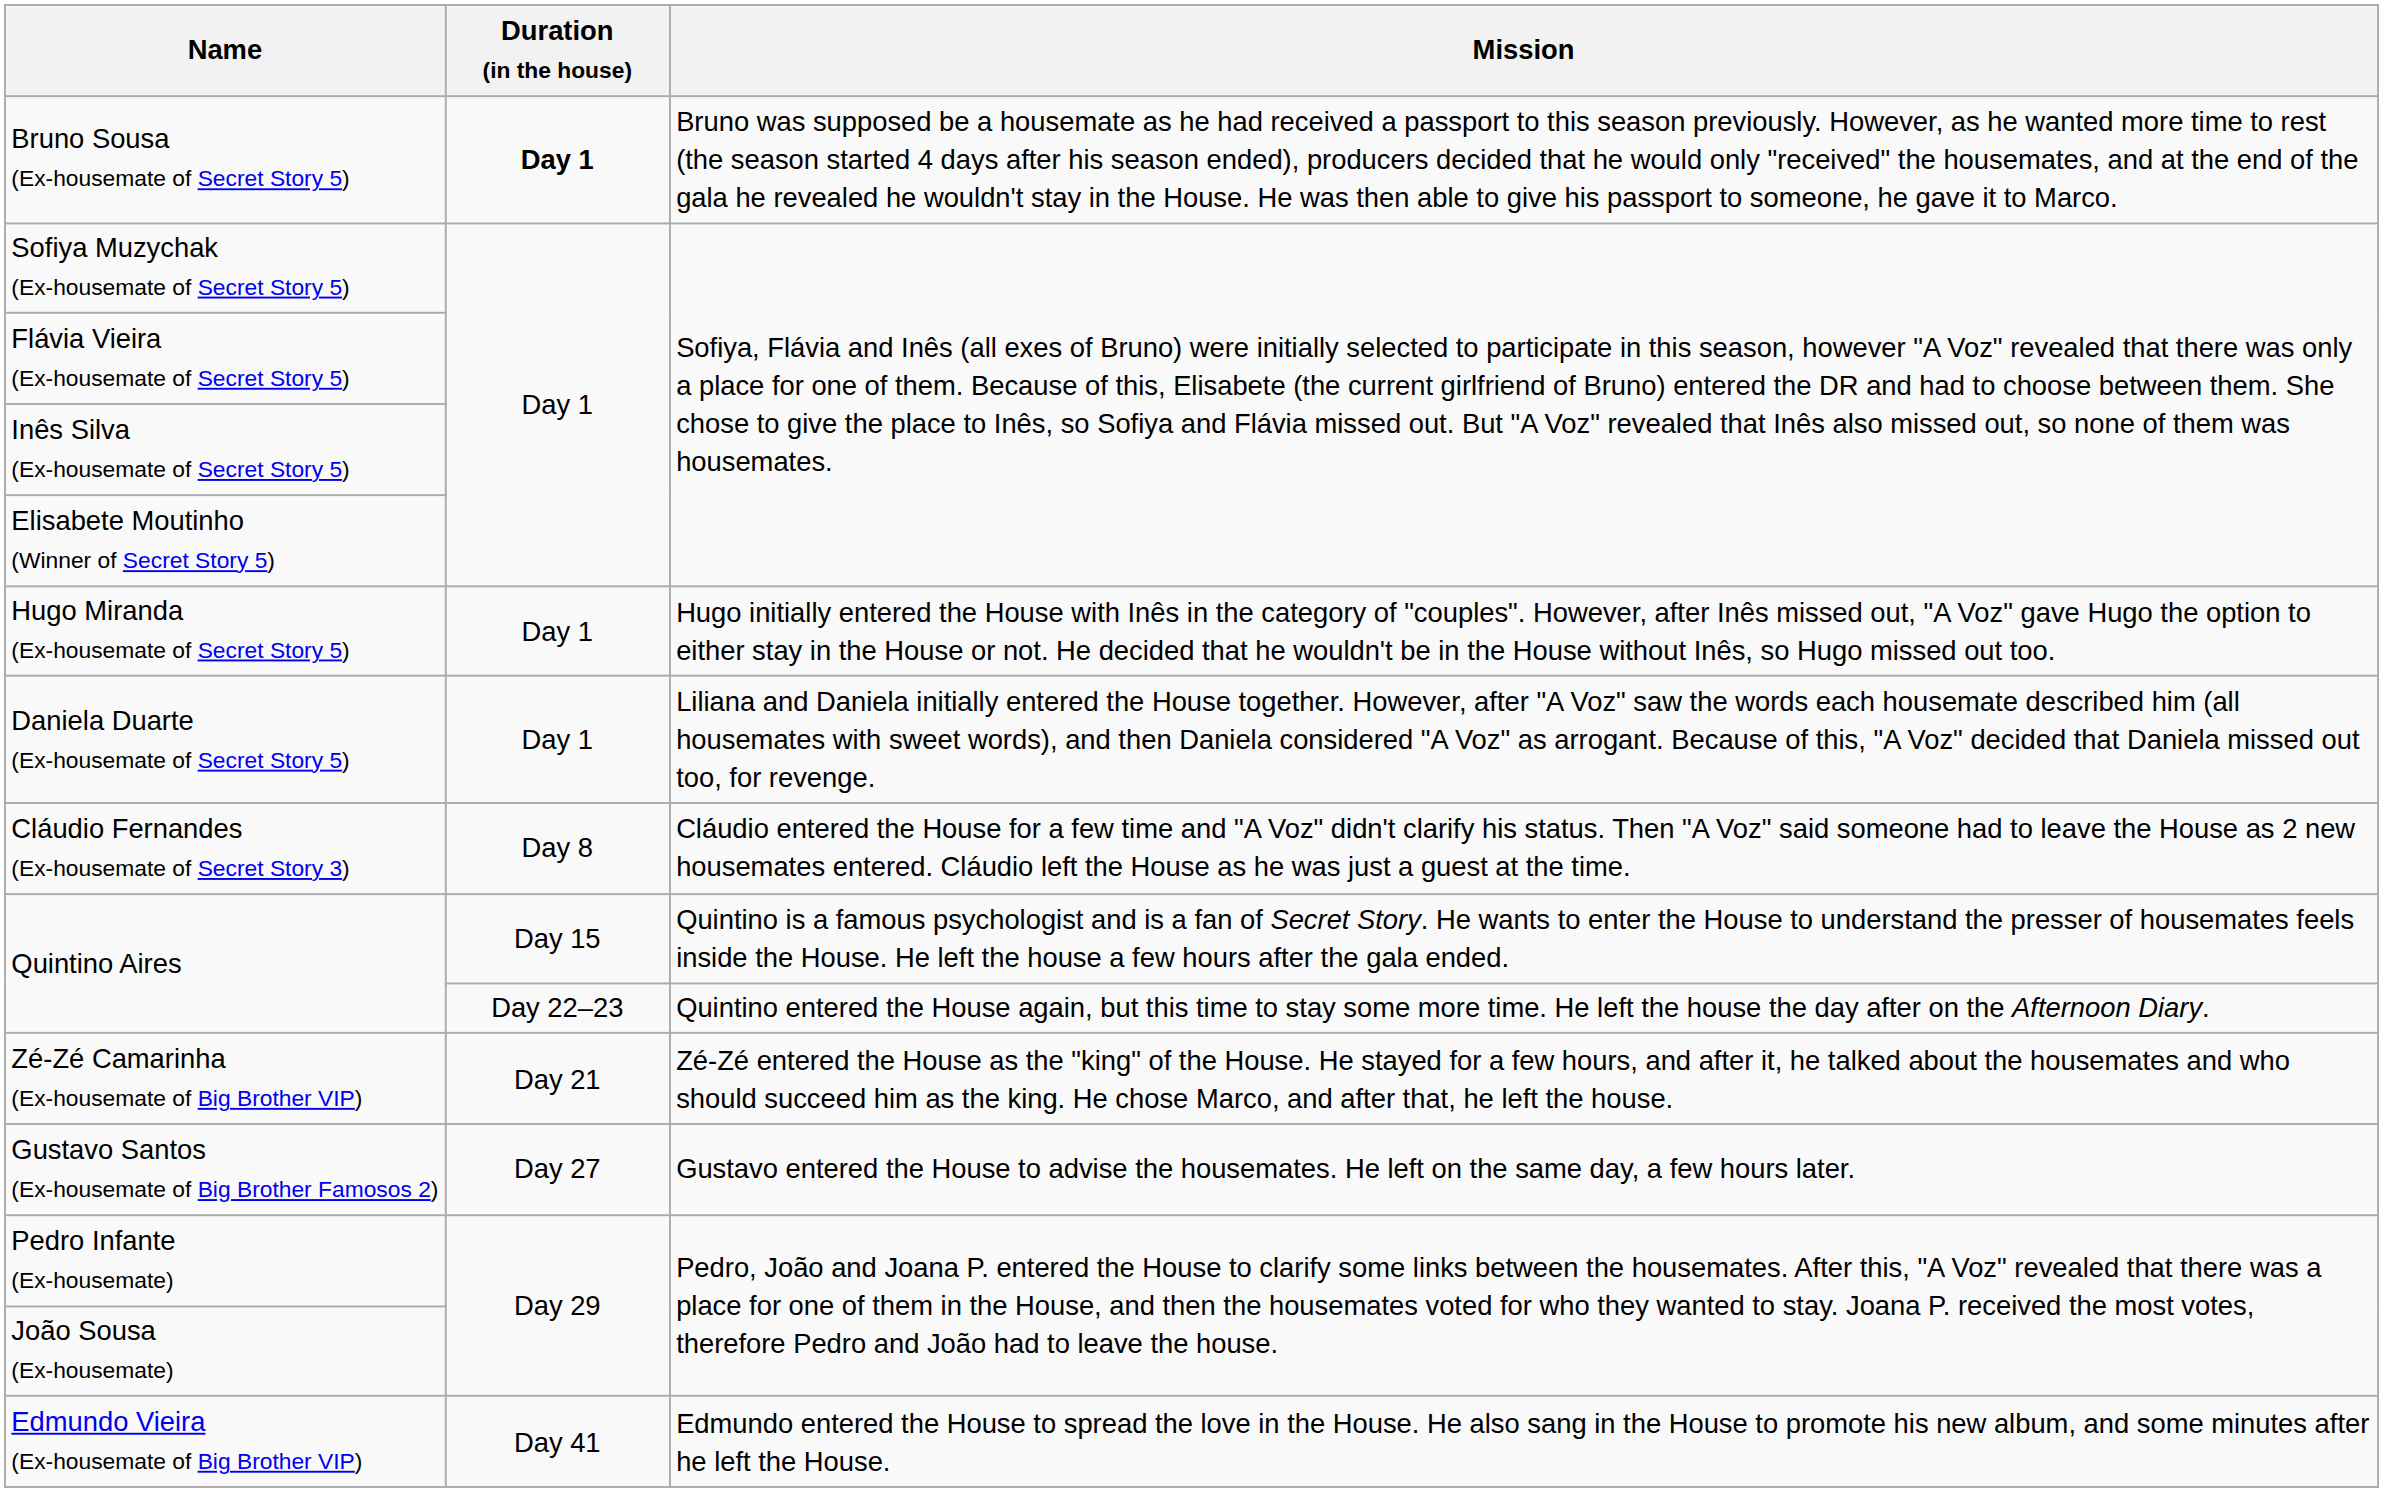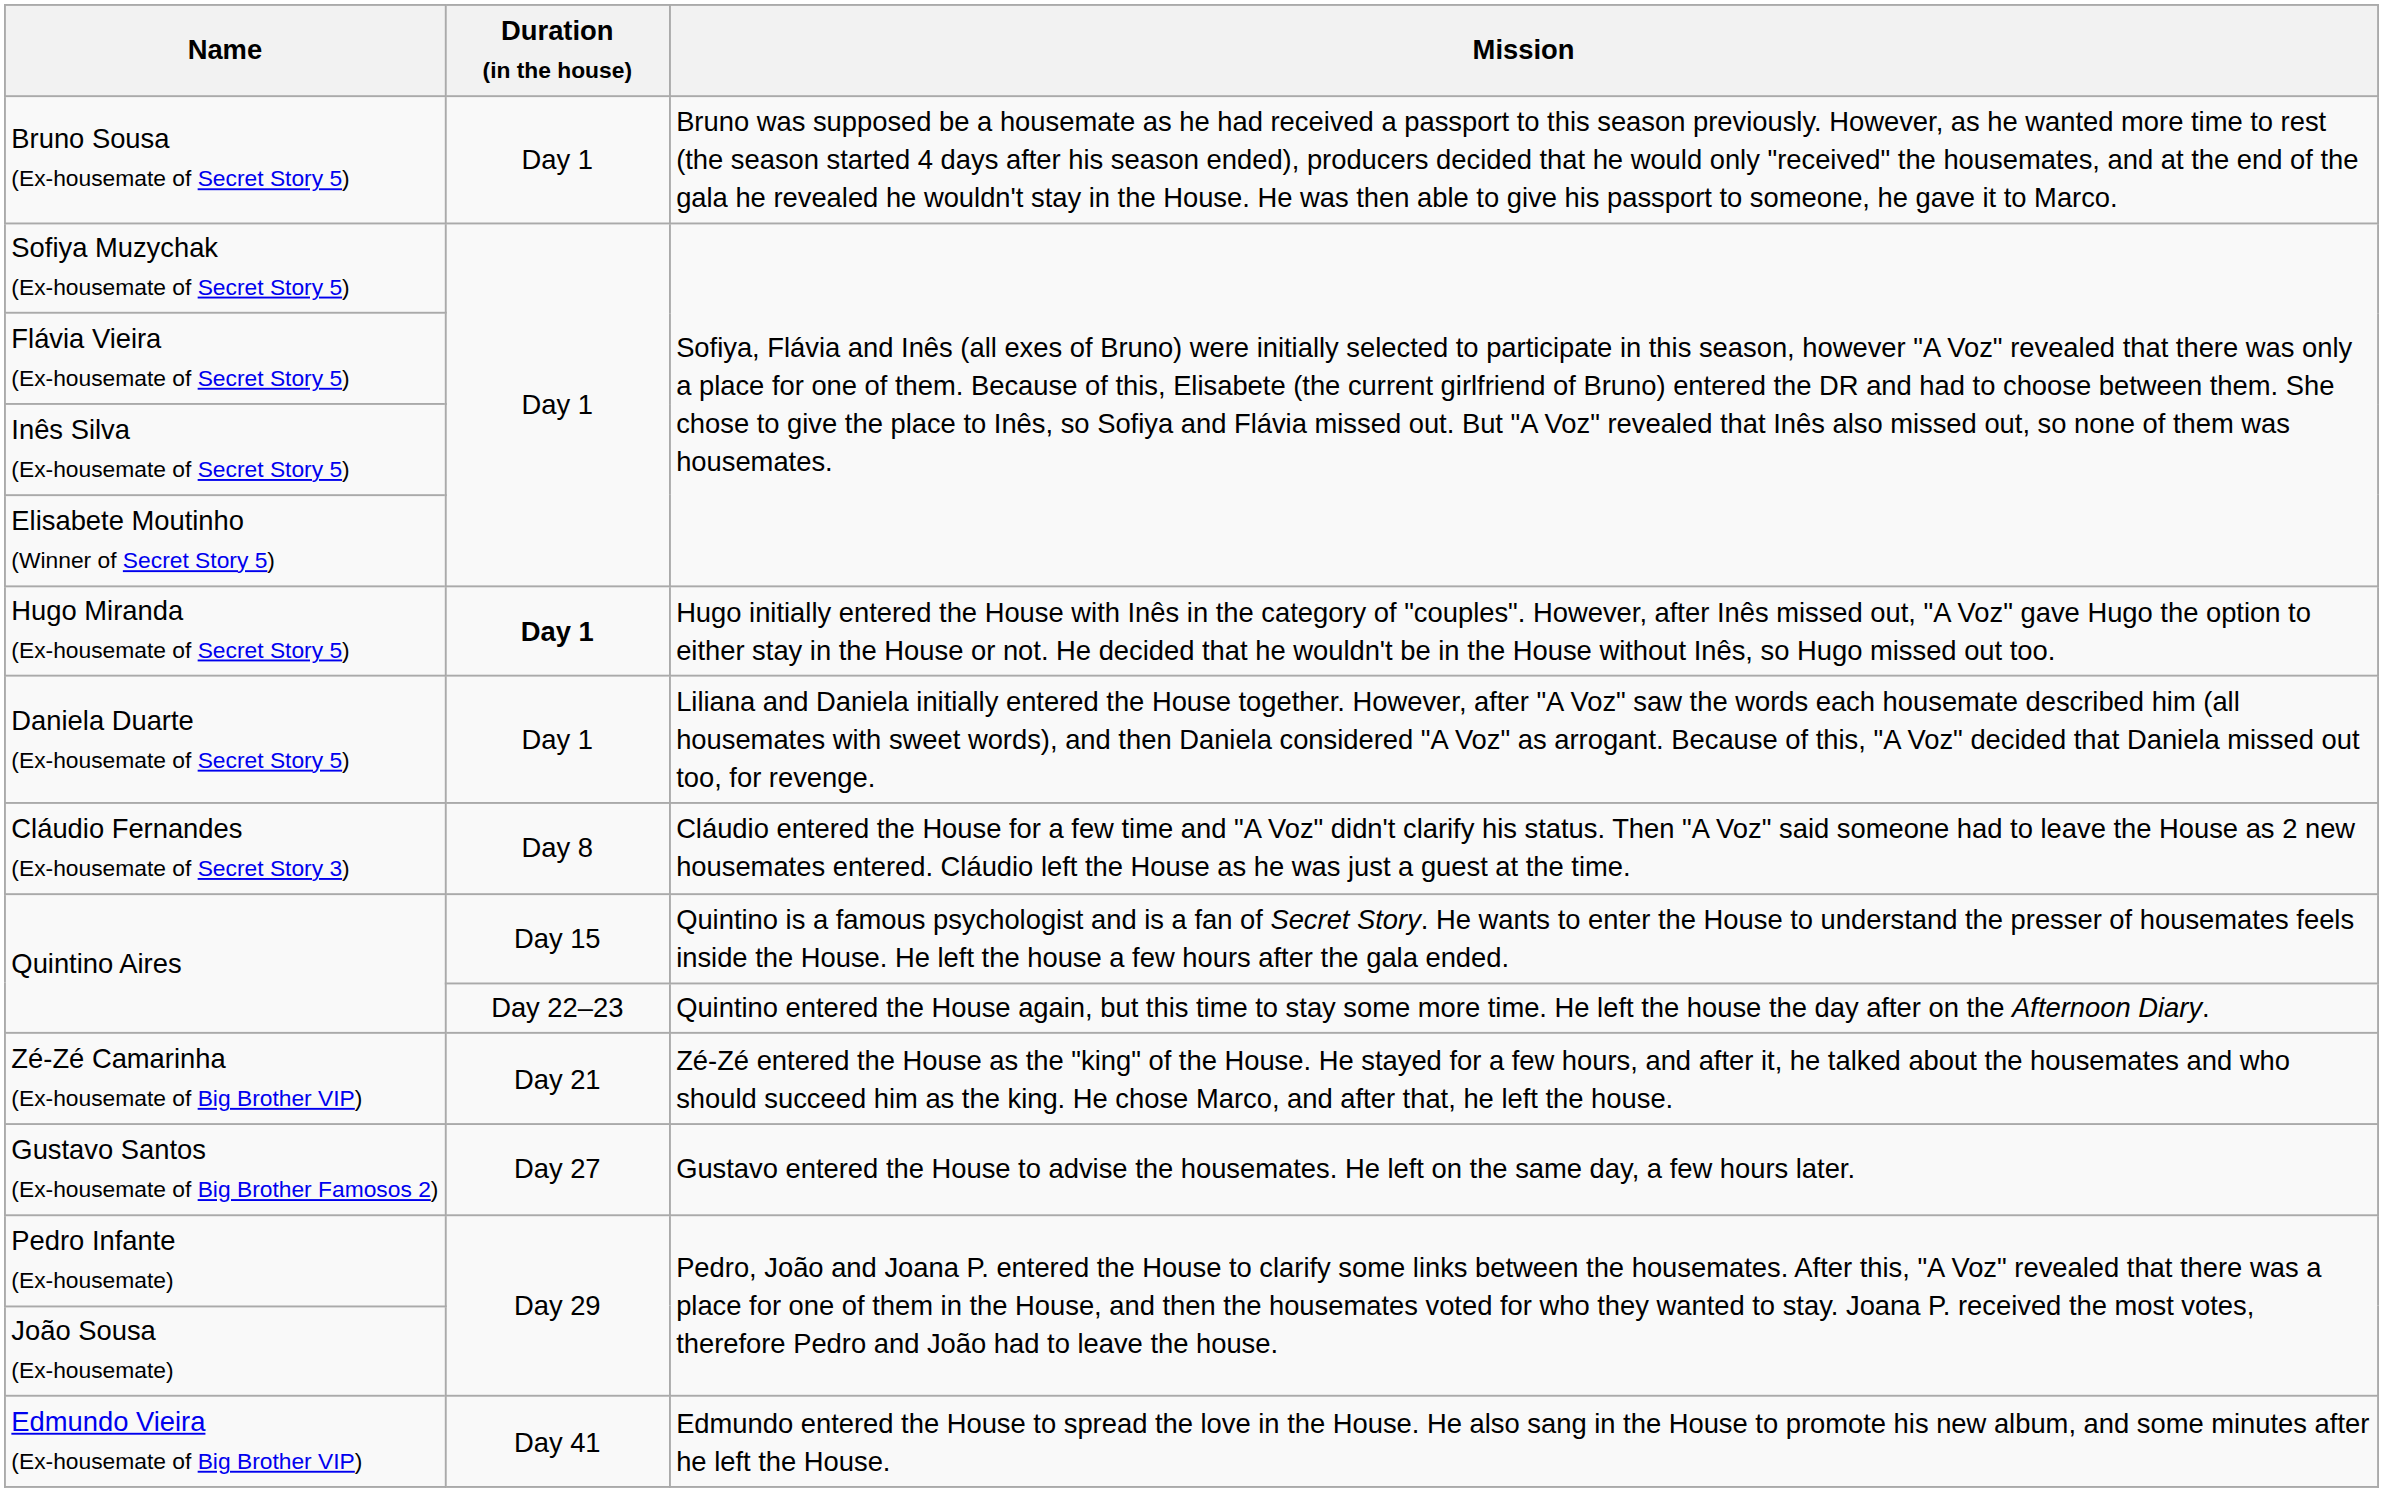Bruno Sousa (Ex-housemate of Secret Story 5) | Duration (in the house): bold -> normal
Hugo Miranda (Ex-housemate of Secret Story 5) | Duration (in the house): normal -> bold
